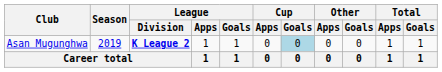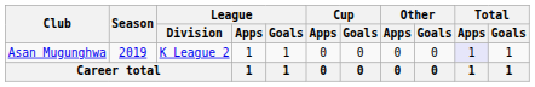Asan Mugunghwa | League / Division: bold -> normal
Asan Mugunghwa | Cup / Goals: lightblue background -> no background
Asan Mugunghwa | Total / Apps: no background -> lavender background
